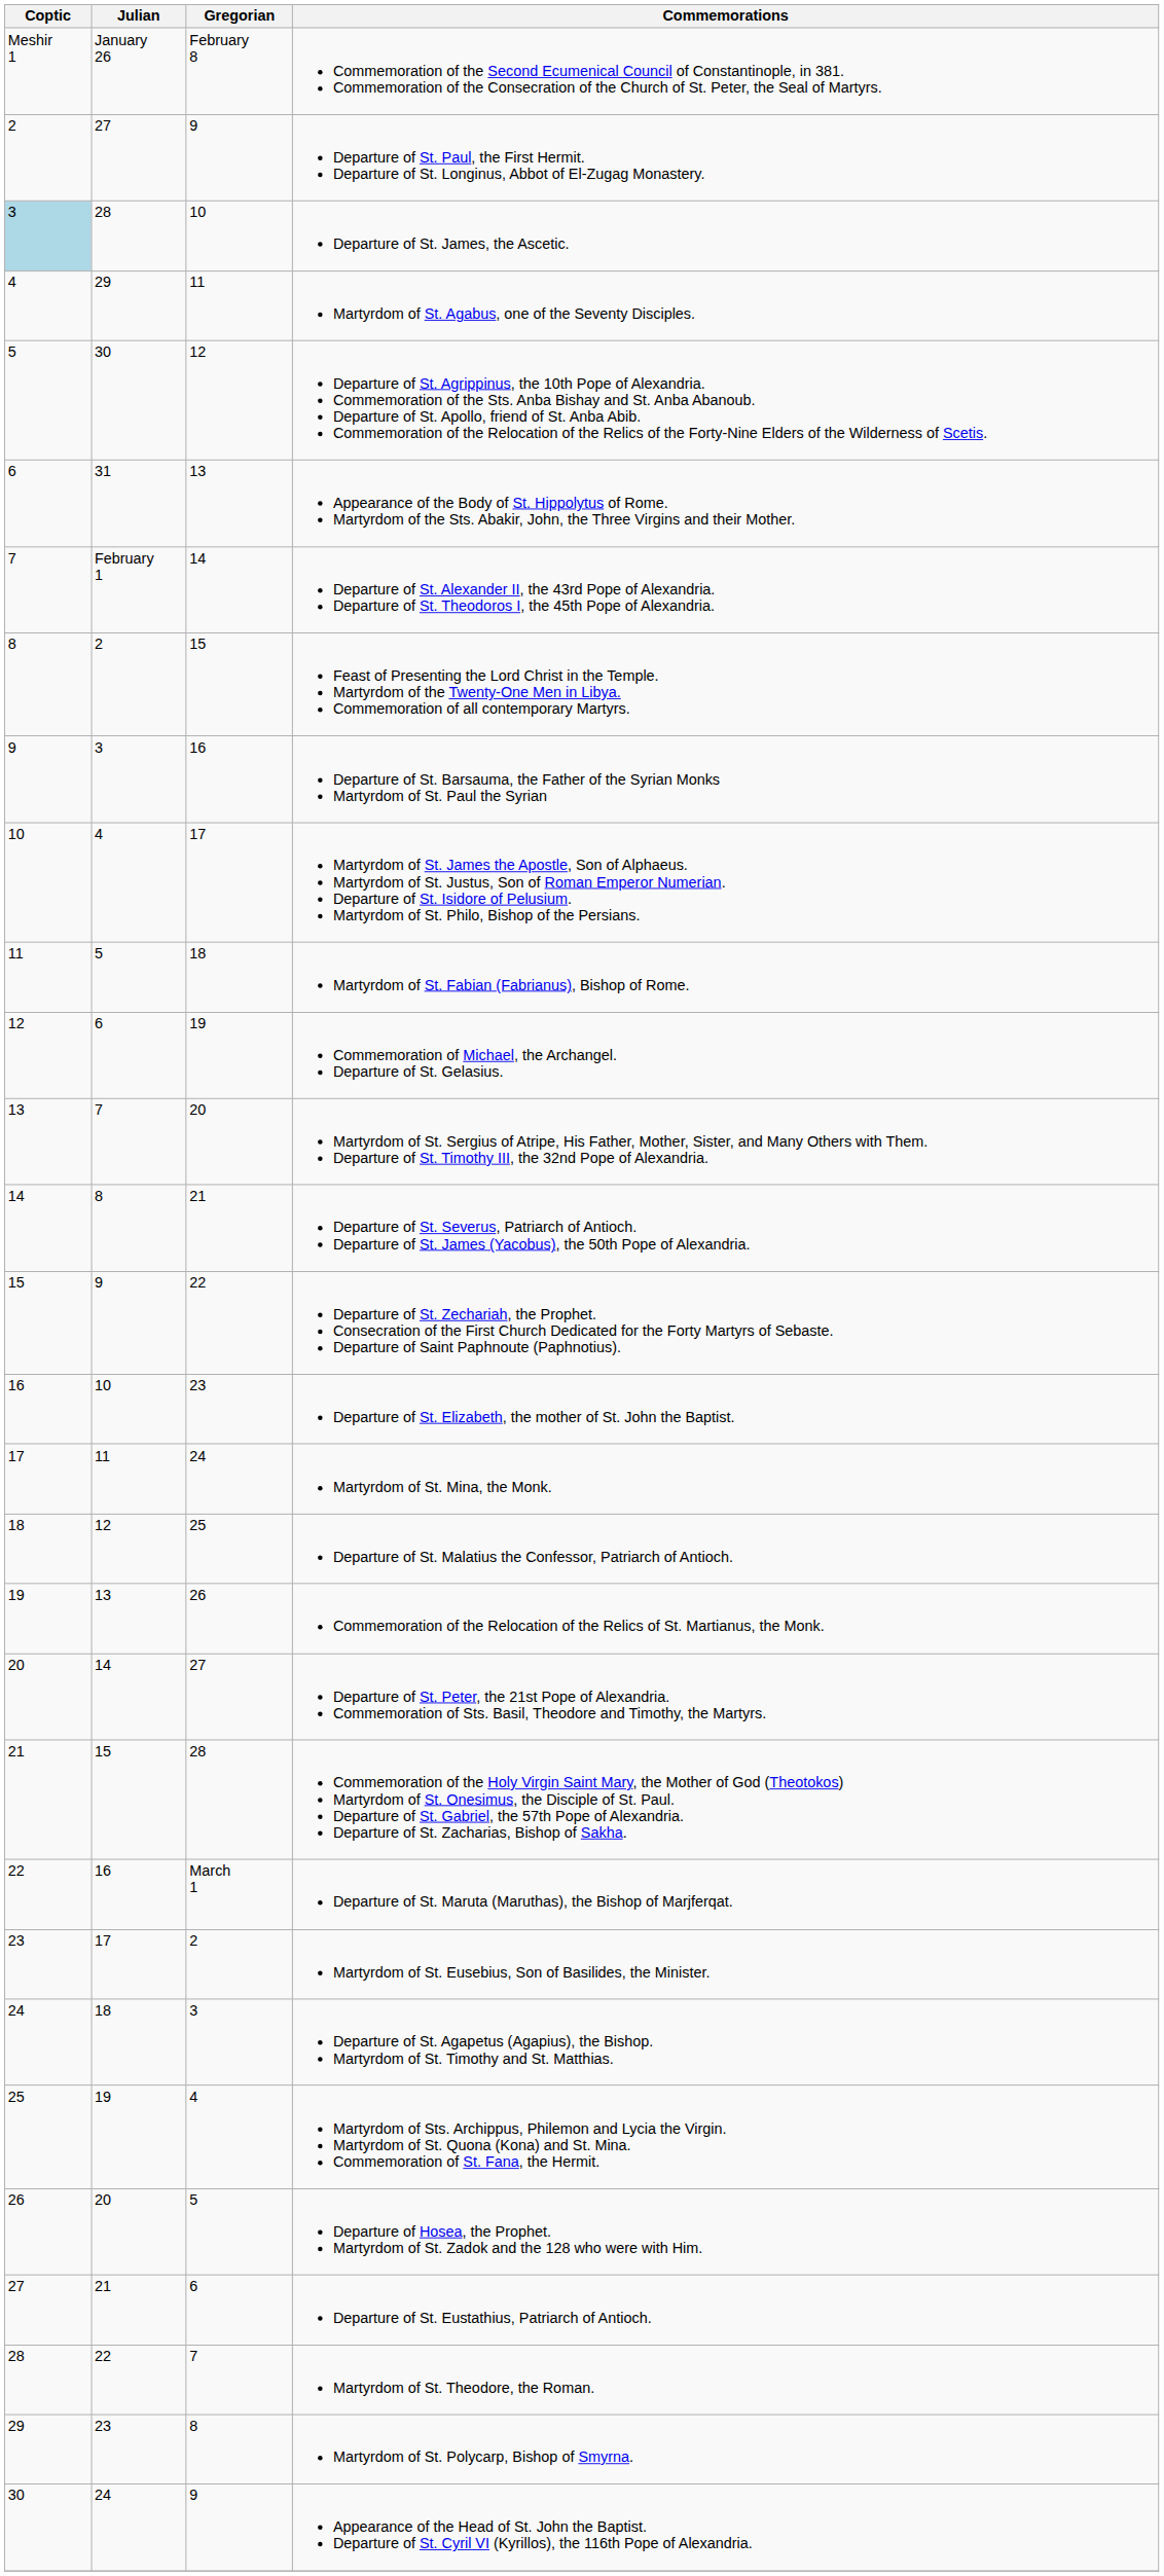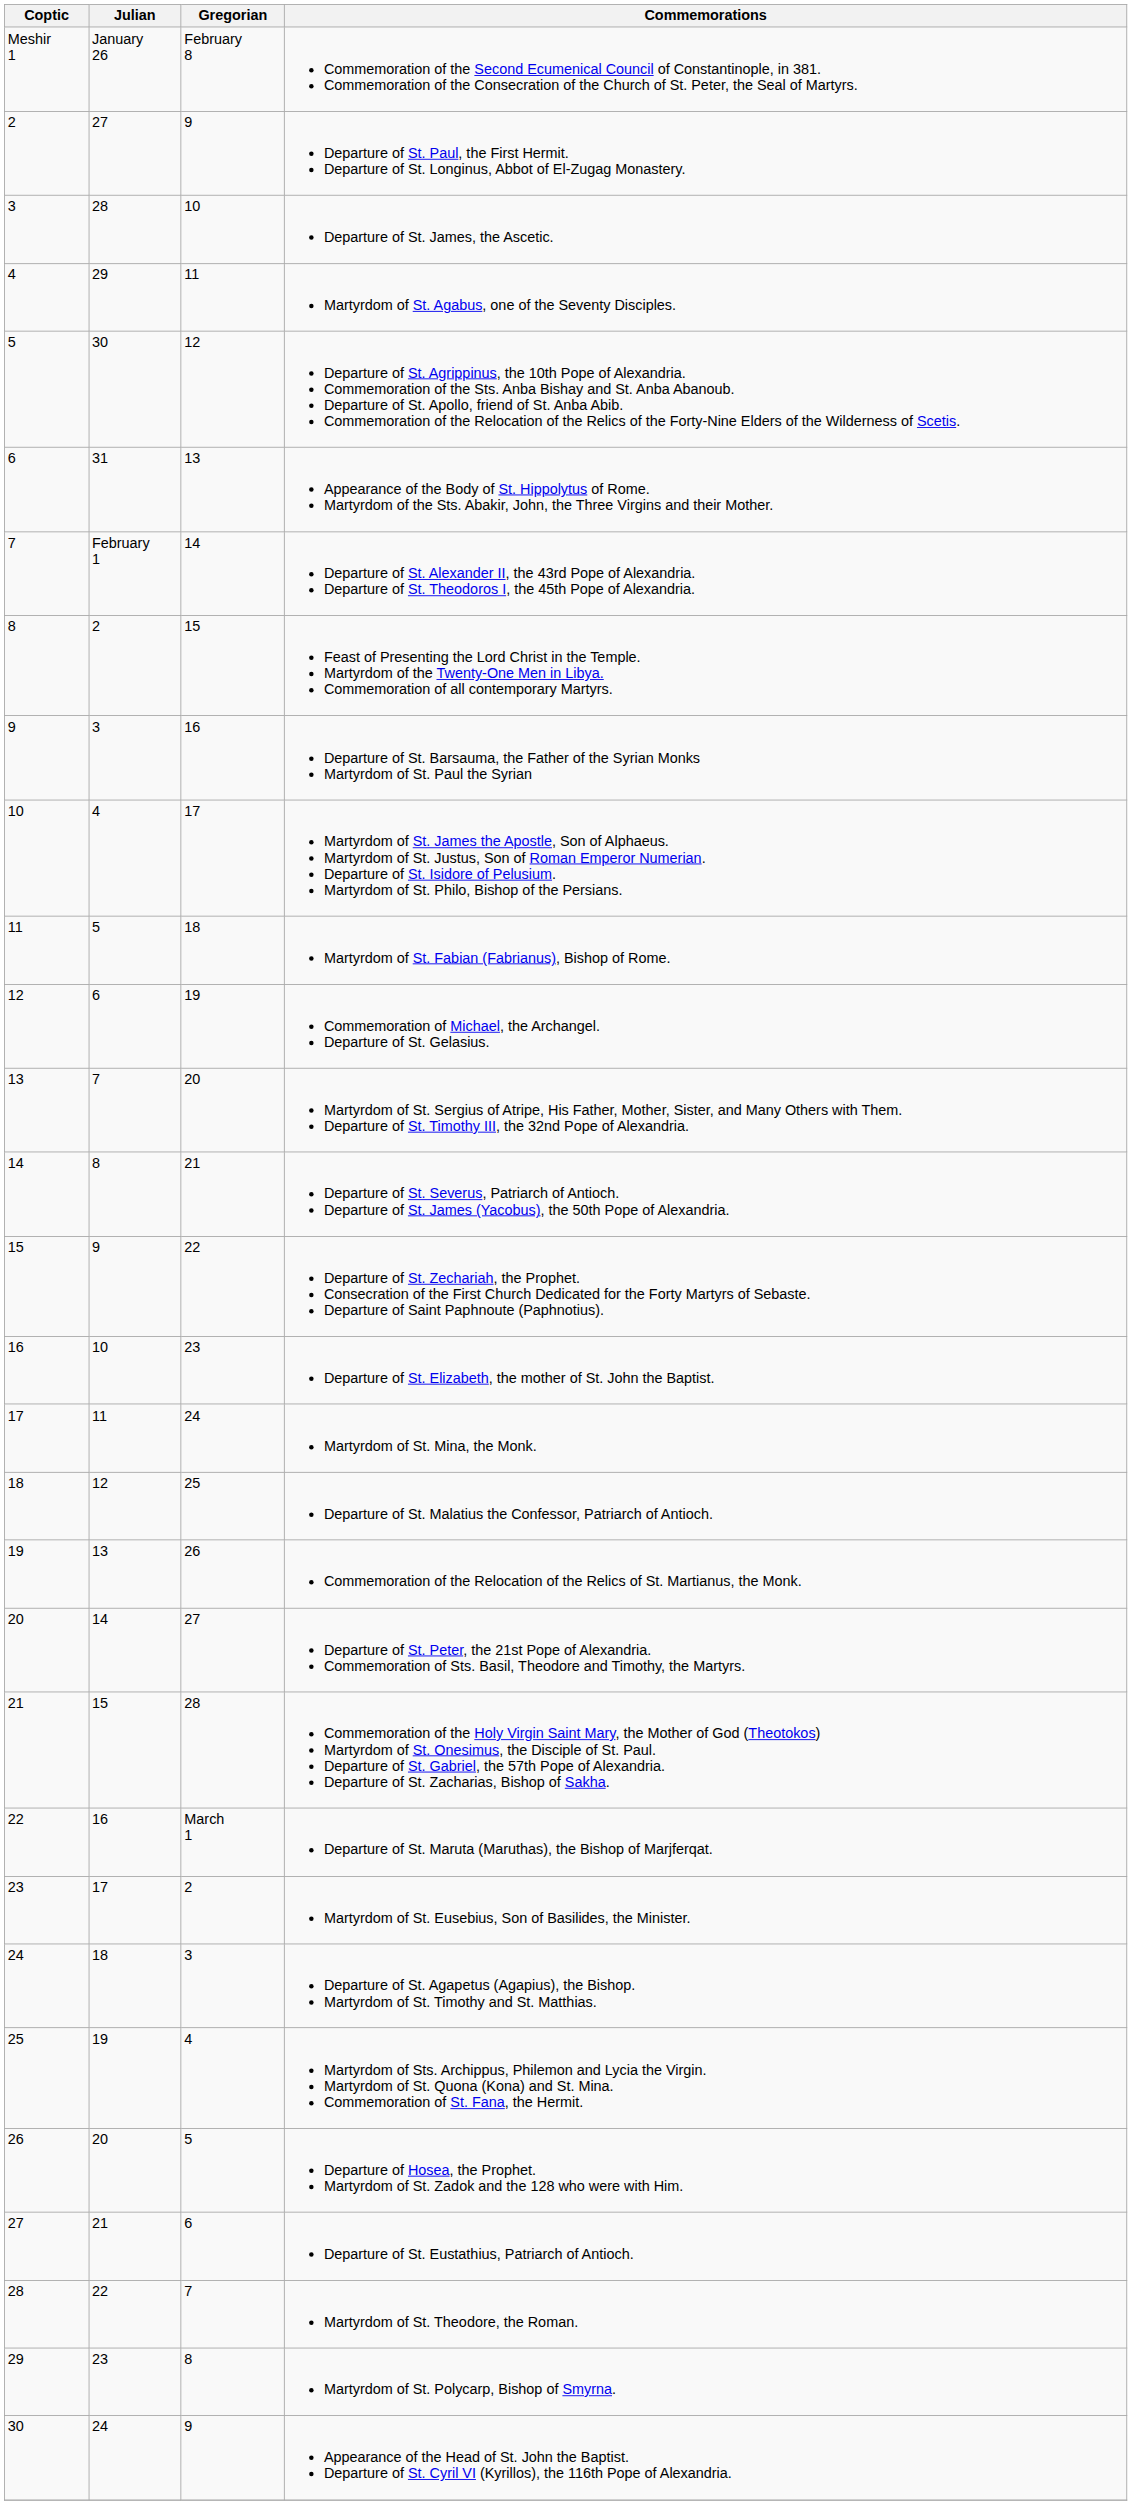Departure of St. James, the Ascetic. | Coptic: lightblue background -> no background
